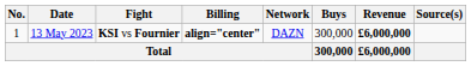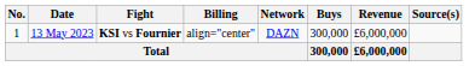13 May 2023 | Billing: bold -> normal
13 May 2023 | Revenue: bold -> normal
